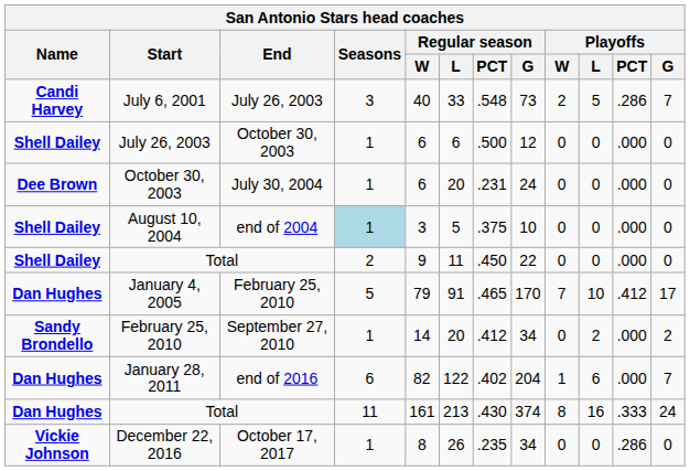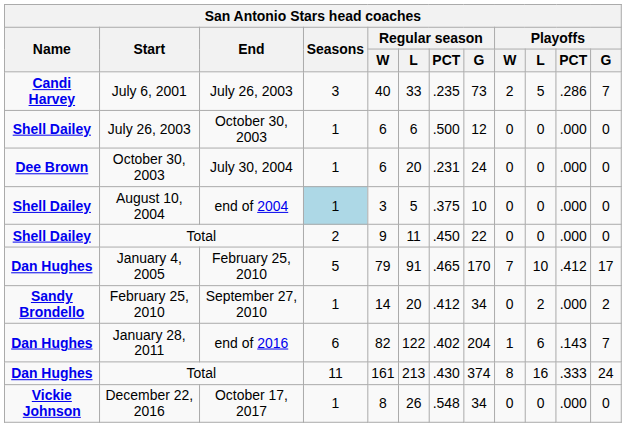July 6, 2001 | Regular season / PCT: .548 -> .235
January 28, 2011 | Playoffs / PCT: .000 -> .143
December 22, 2016 | Regular season / PCT: .235 -> .548
December 22, 2016 | Playoffs / PCT: .286 -> .000
